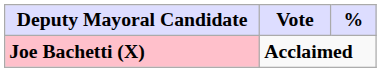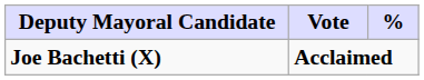Joe Bachetti (X) | Deputy Mayoral Candidate: pink background -> no background
